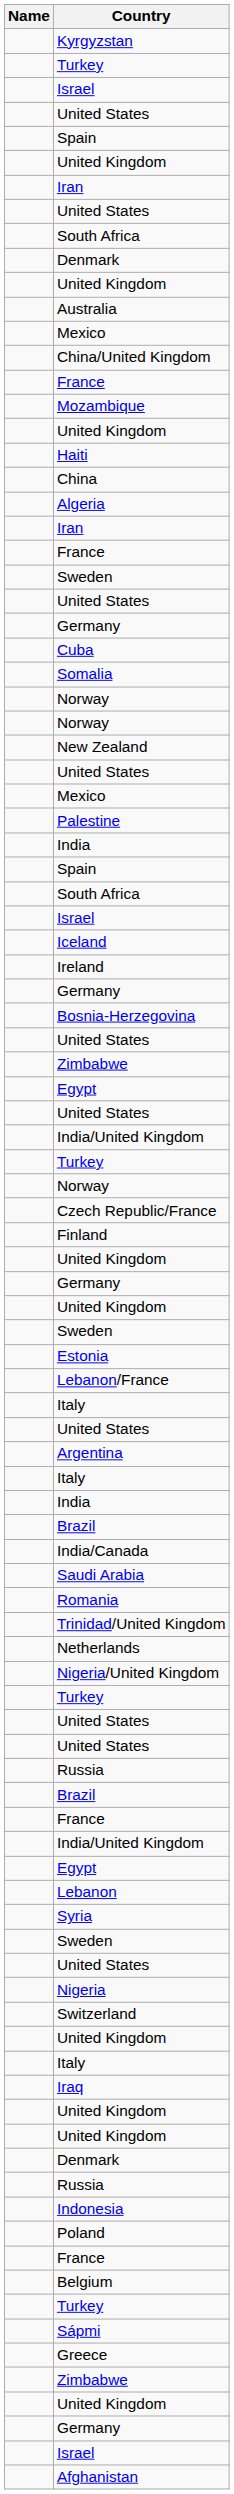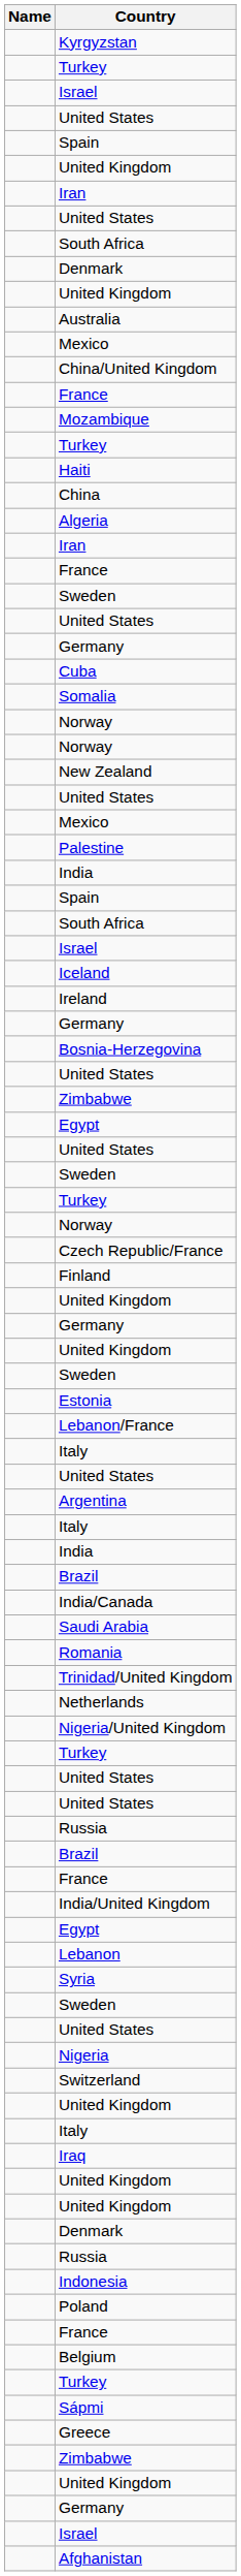row 18 | Country: United Kingdom -> Turkey
row 47 | Country: India/United Kingdom -> Sweden
